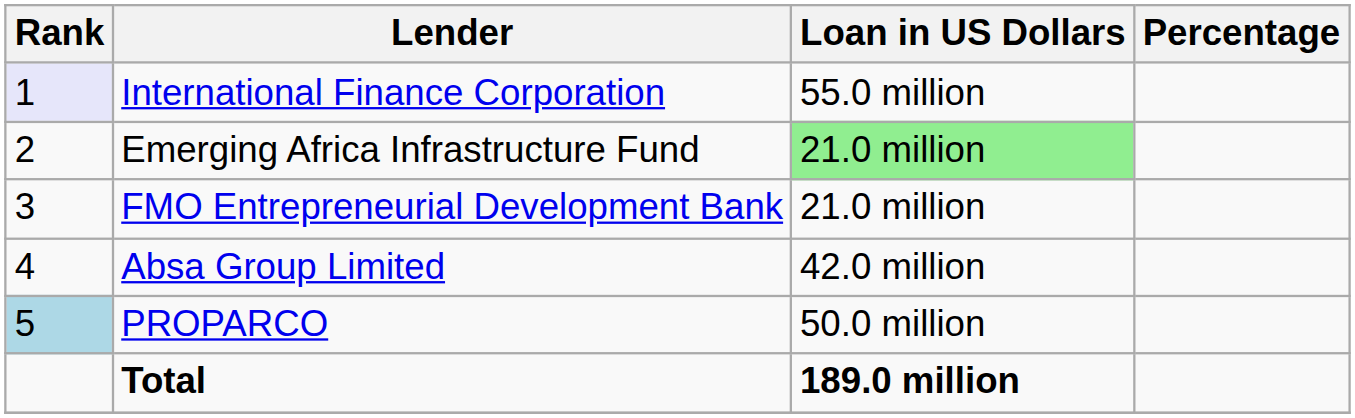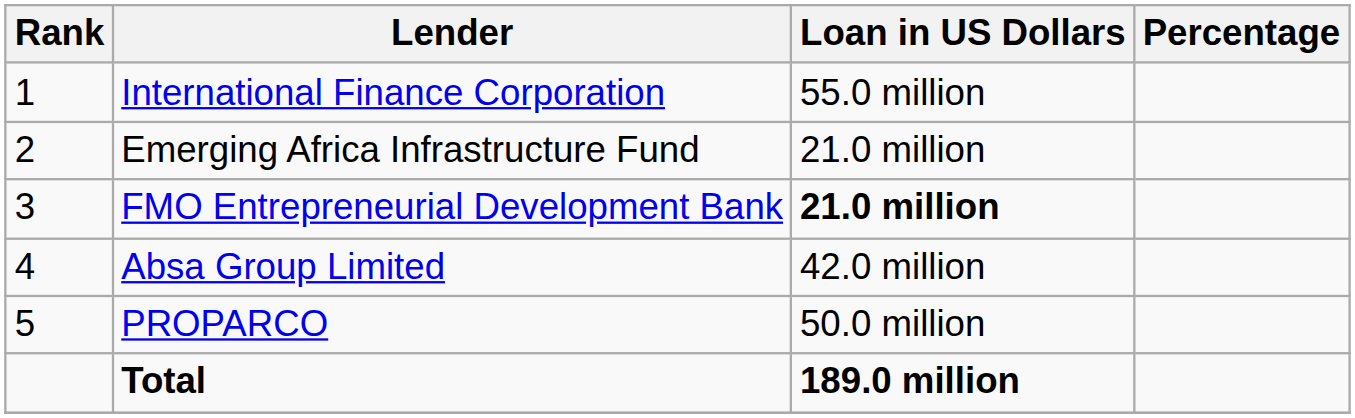International Finance Corporation | Rank: lavender background -> no background
Emerging Africa Infrastructure Fund | Loan in US Dollars: lightgreen background -> no background
FMO Entrepreneurial Development Bank | Loan in US Dollars: normal -> bold
PROPARCO | Rank: lightblue background -> no background
